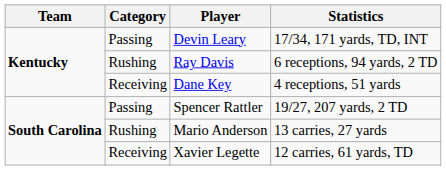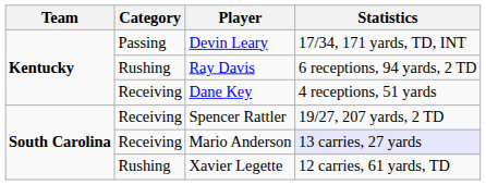Spencer Rattler | Category: Passing -> Receiving
Mario Anderson | Category: Rushing -> Receiving
Mario Anderson | Statistics: no background -> lavender background
Xavier Legette | Category: Receiving -> Rushing
